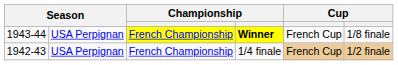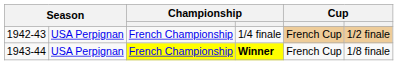rows swapped: 1/4 finale <-> Winner
